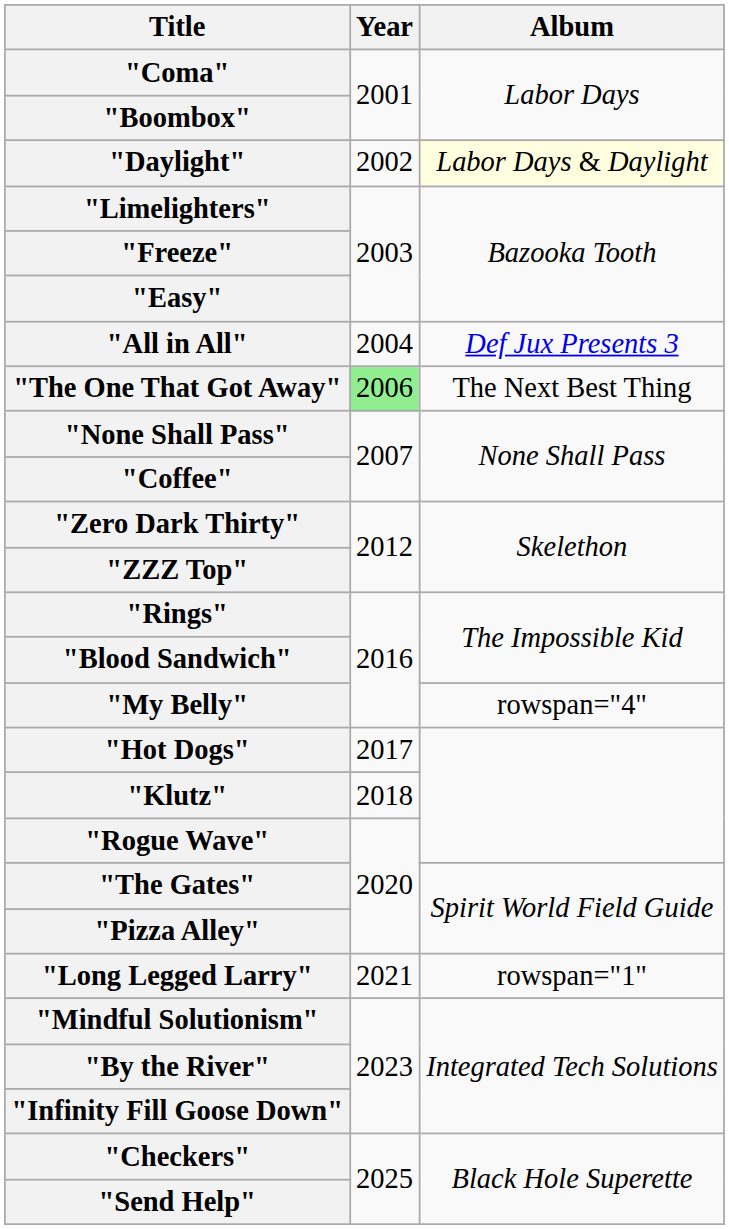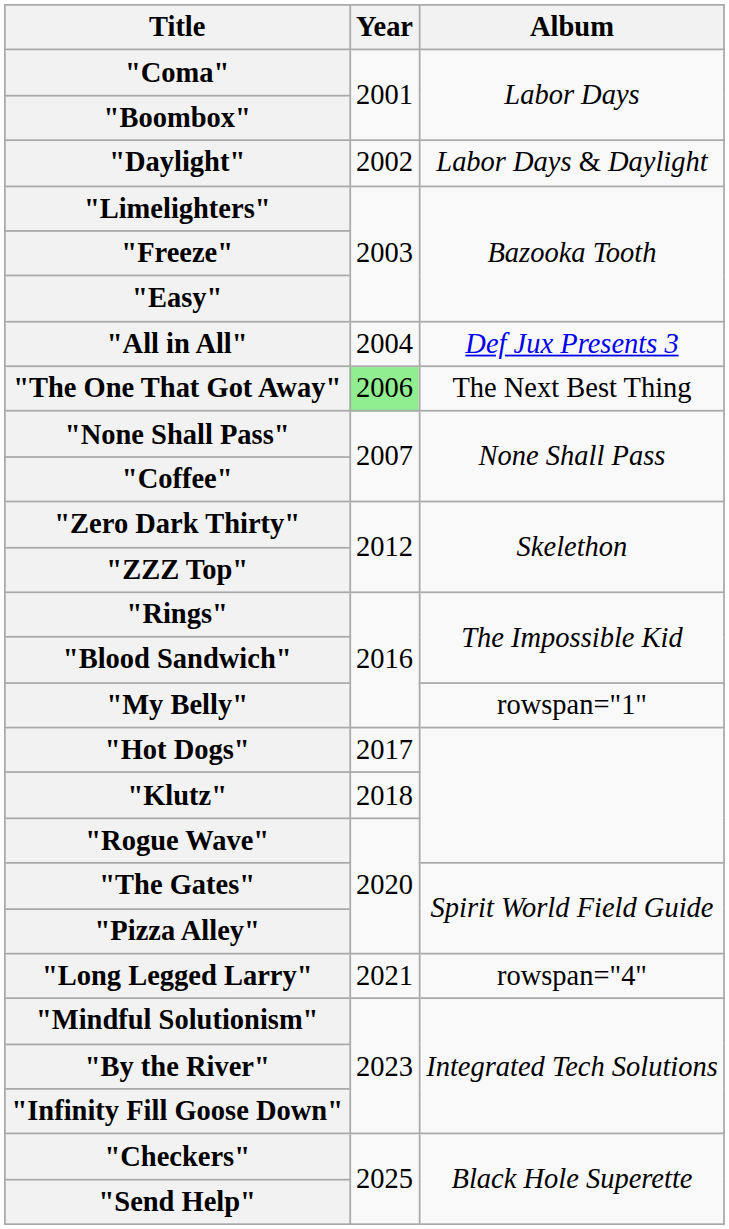"Daylight" | Album: lightyellow background -> no background
"My Belly" | Album: rowspan="4" -> rowspan="1"
"Long Legged Larry" | Album: rowspan="1" -> rowspan="4"
